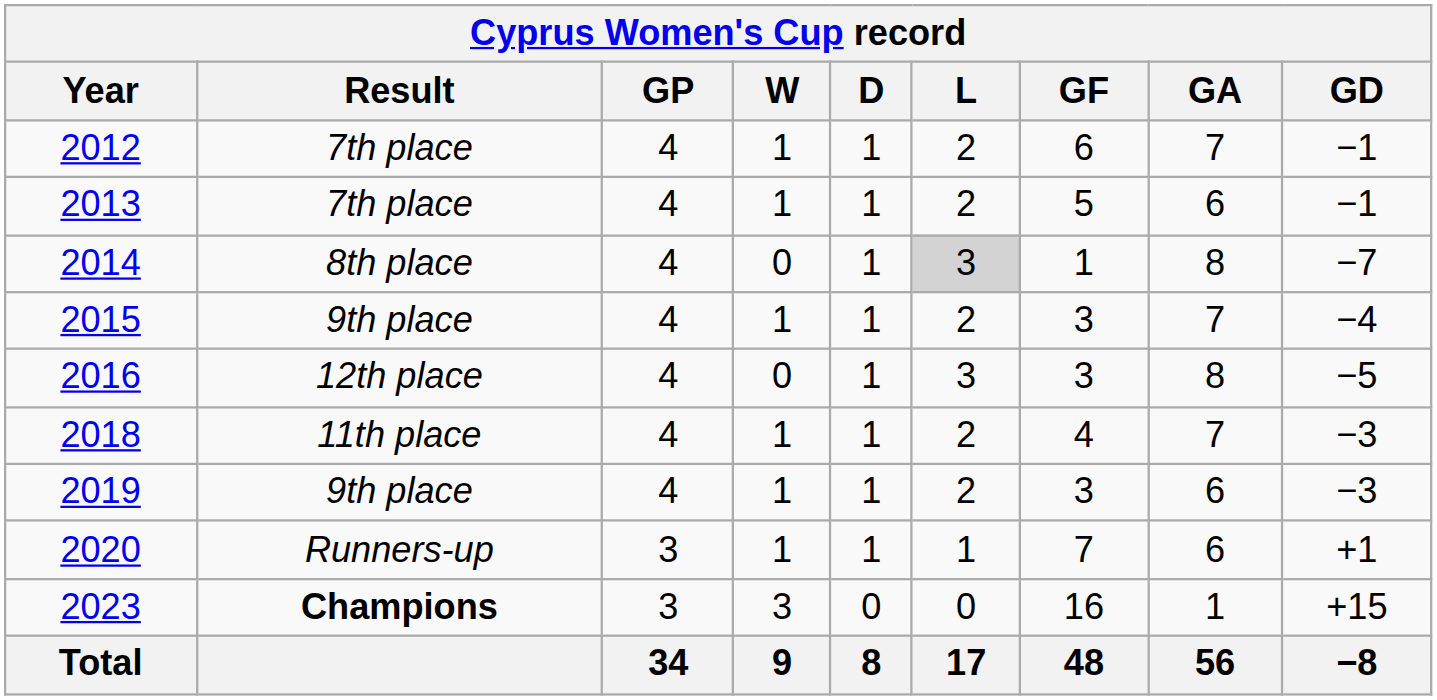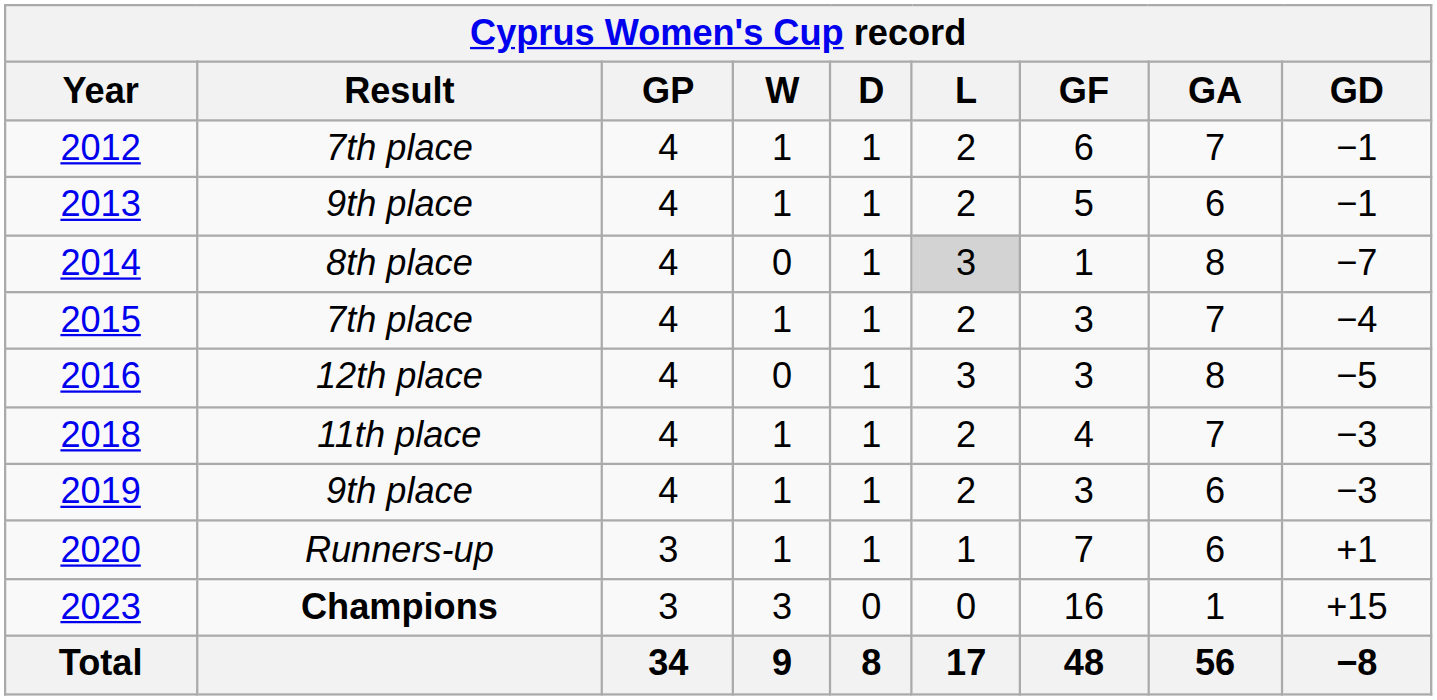2013 | Result: 7th place -> 9th place
2015 | Result: 9th place -> 7th place
